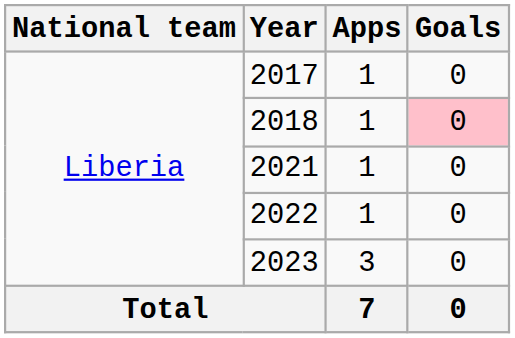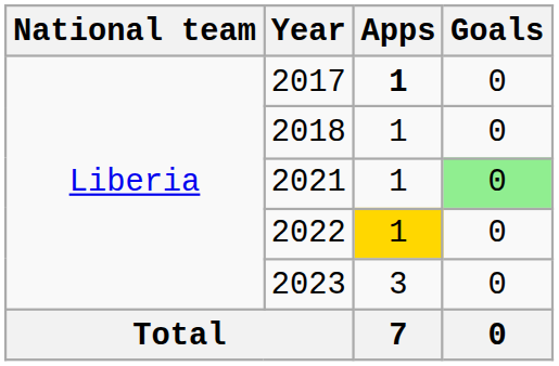2017 | Apps: normal -> bold
2018 | Goals: pink background -> no background
2021 | Goals: no background -> lightgreen background
2022 | Apps: no background -> gold background
